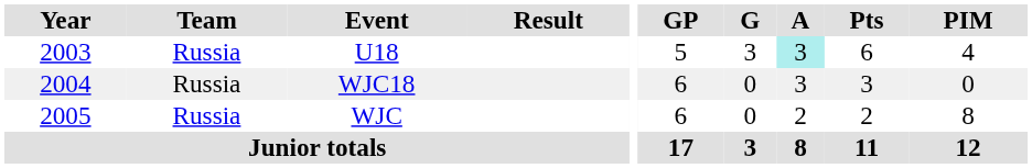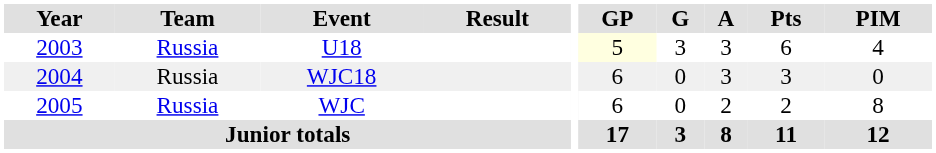U18 | GP: no background -> lightyellow background
U18 | A: paleturquoise background -> no background
